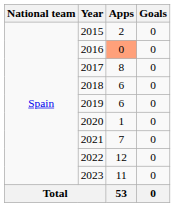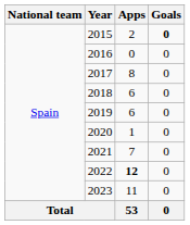2015 | Goals: normal -> bold
2016 | Apps: lightsalmon background -> no background
2022 | Apps: normal -> bold
